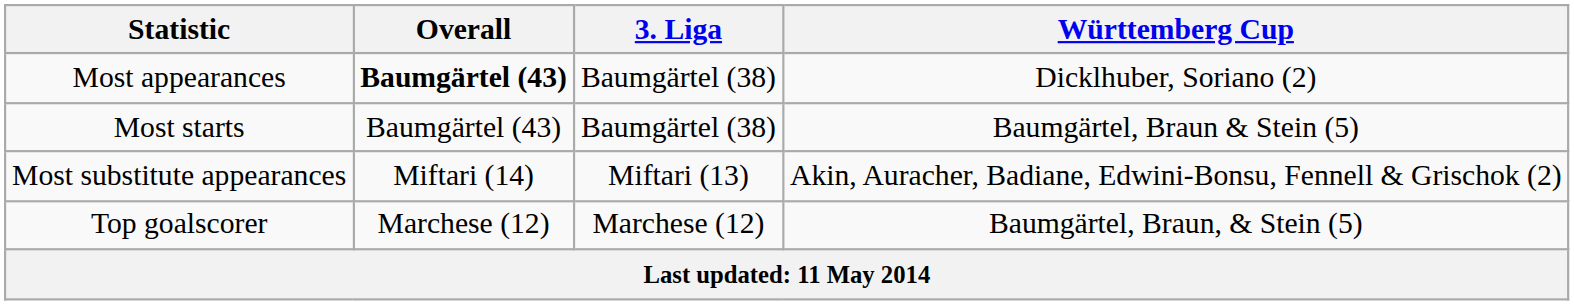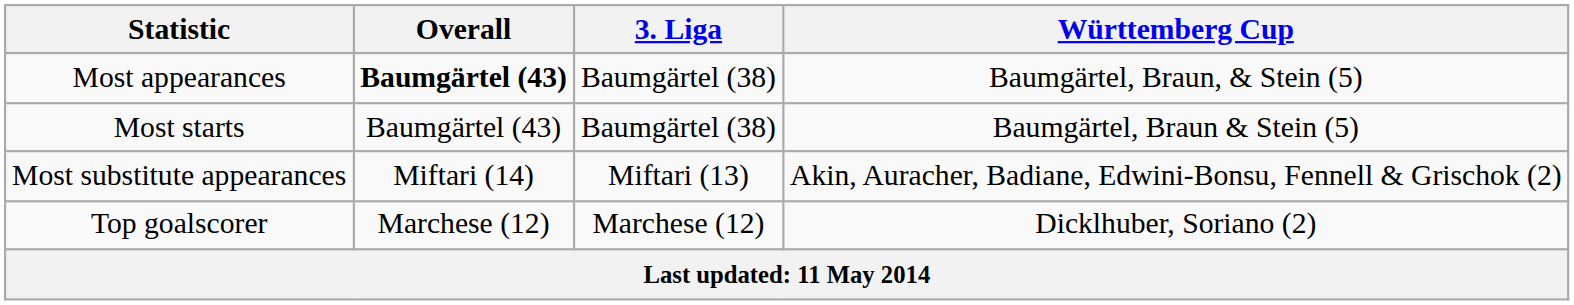Most appearances | Württemberg Cup: Dicklhuber, Soriano (2) -> Baumgärtel, Braun, & Stein (5)
Top goalscorer | Württemberg Cup: Baumgärtel, Braun, & Stein (5) -> Dicklhuber, Soriano (2)
